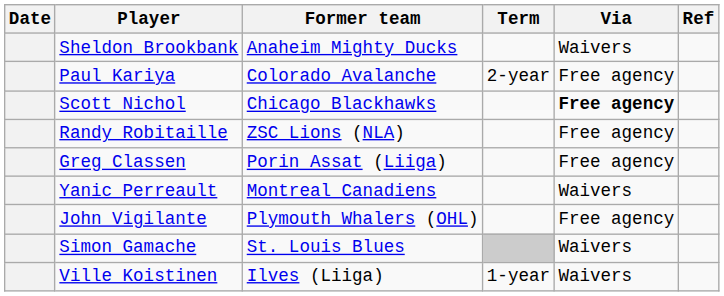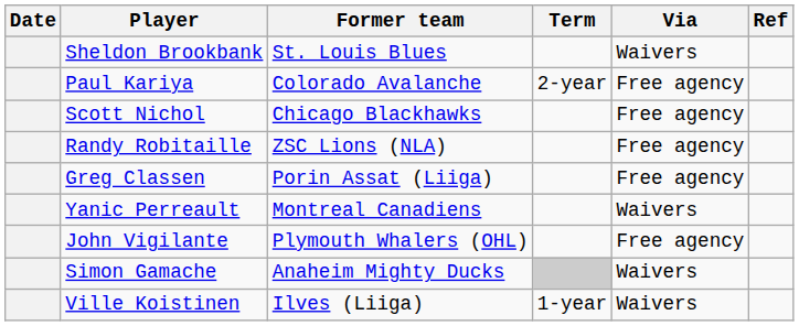Sheldon Brookbank | Former team: Anaheim Mighty Ducks -> St. Louis Blues
Scott Nichol | Via: bold -> normal
Simon Gamache | Former team: St. Louis Blues -> Anaheim Mighty Ducks
